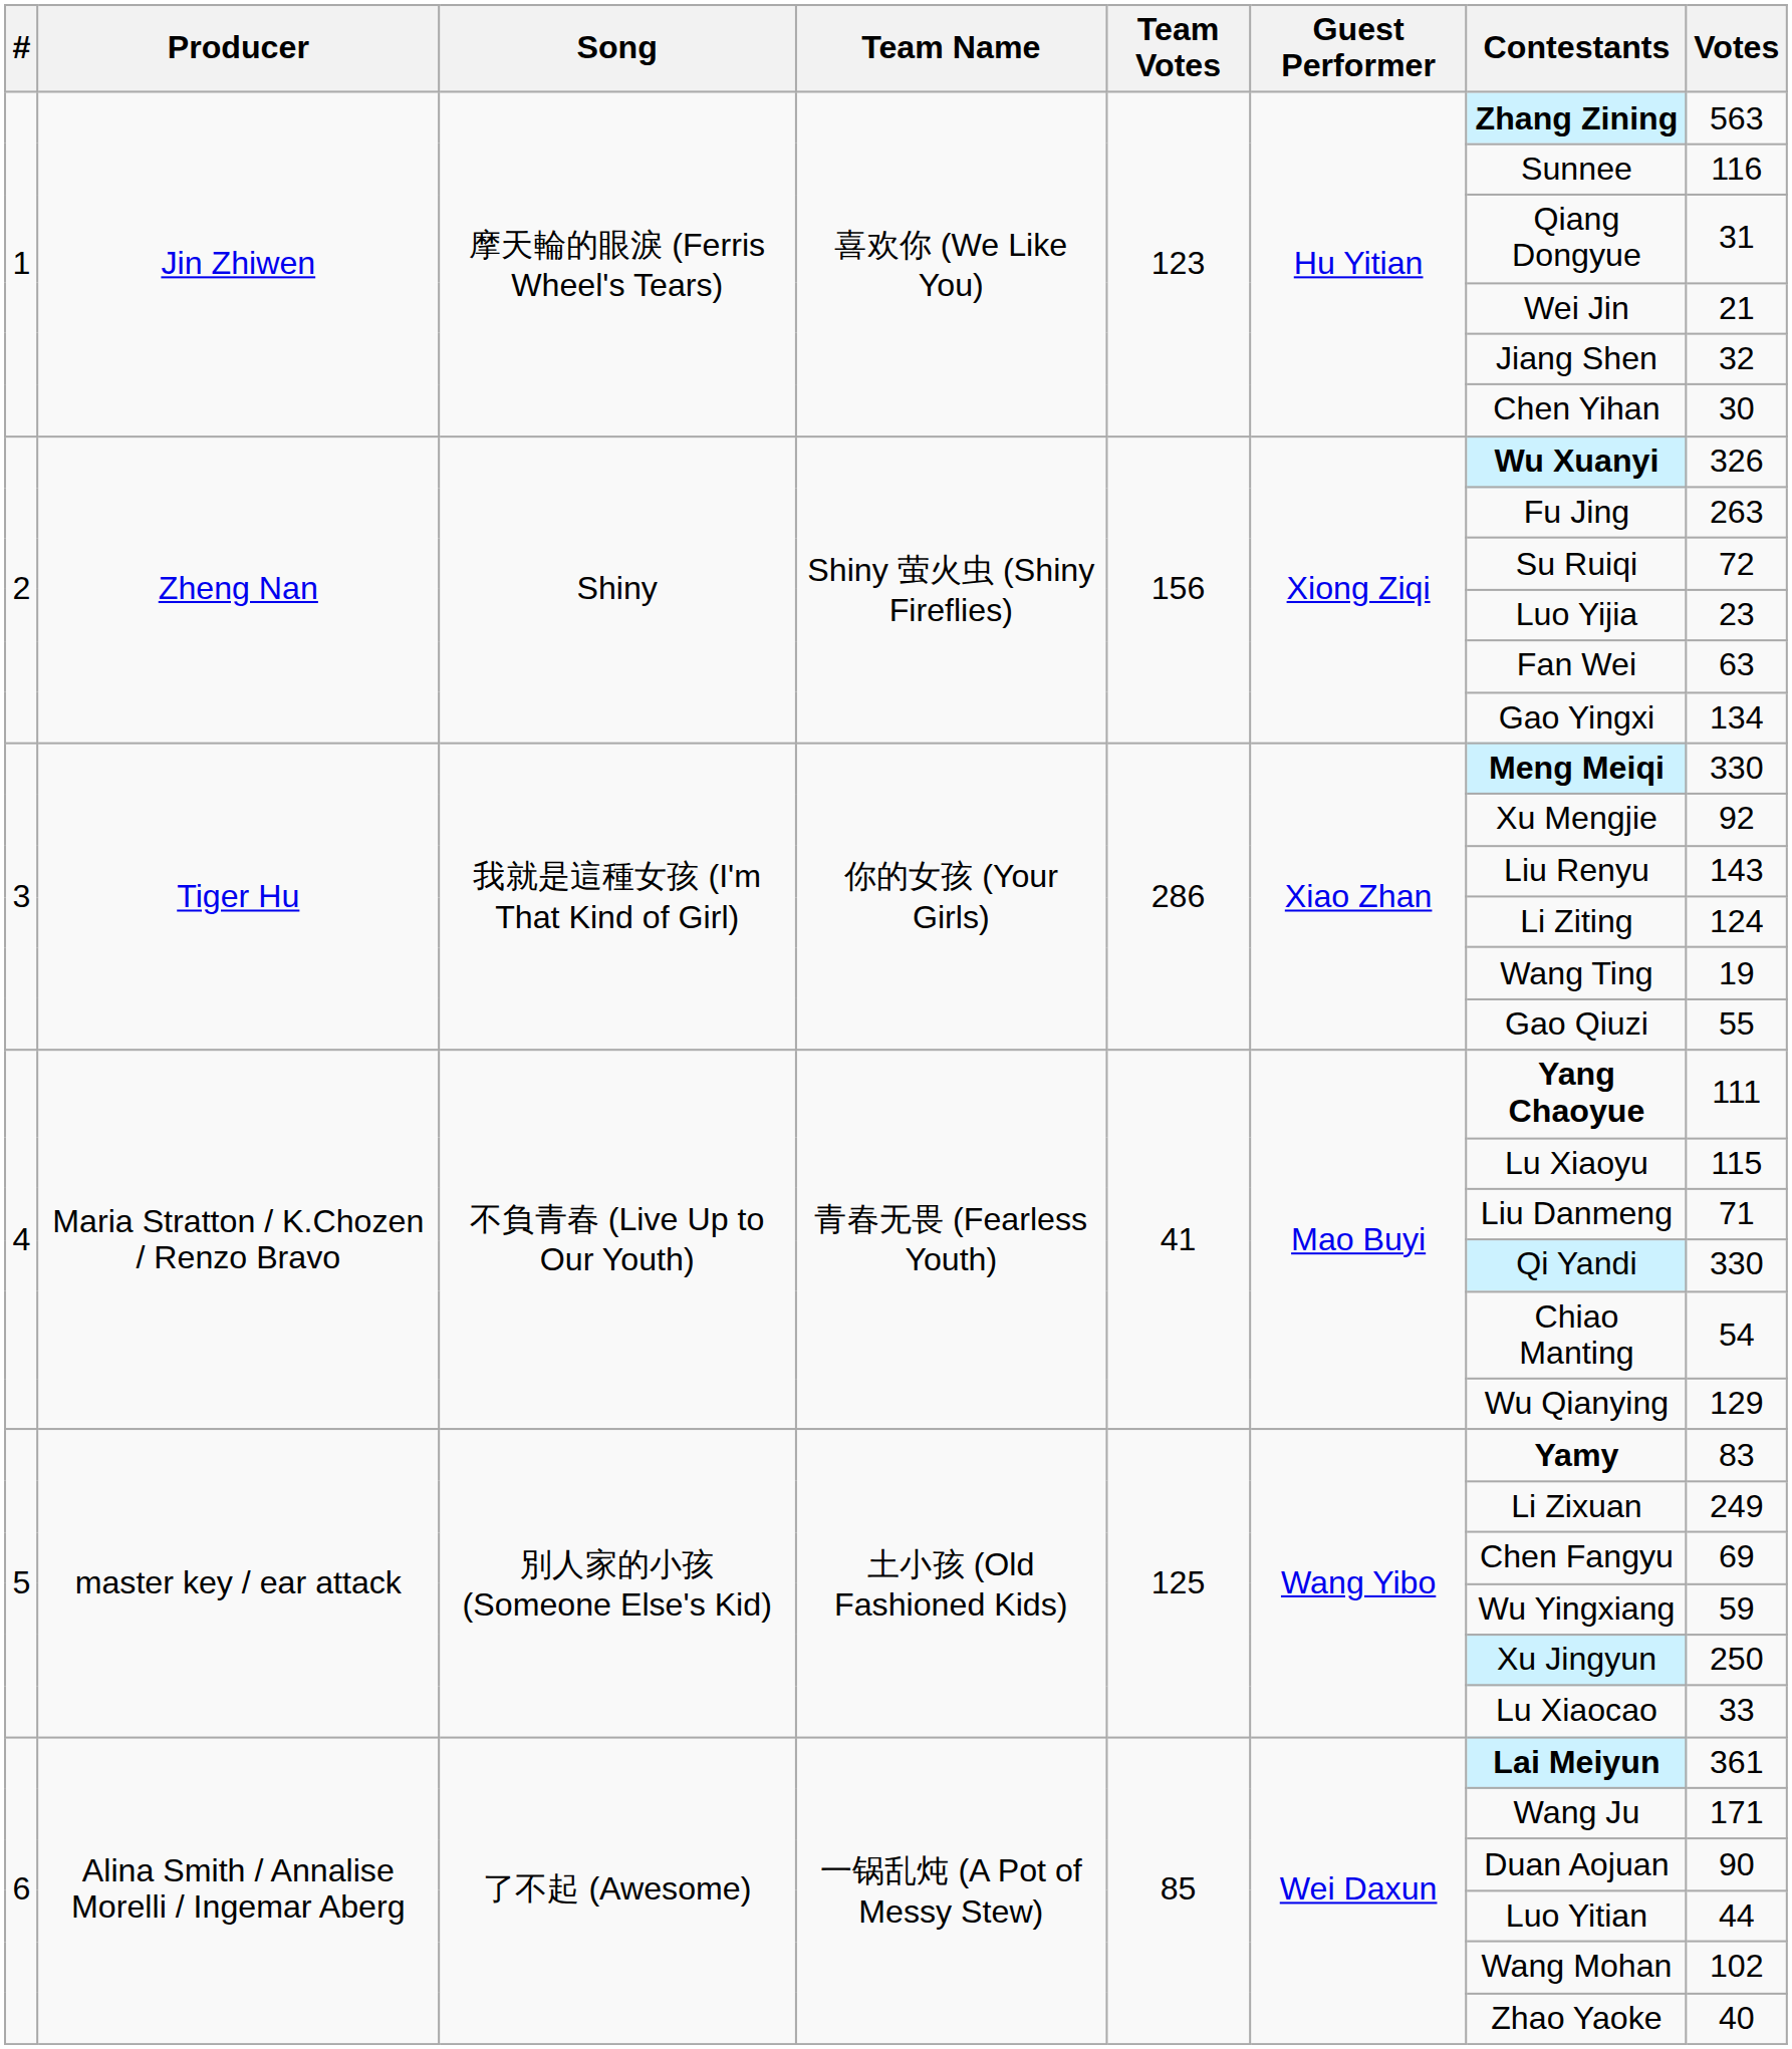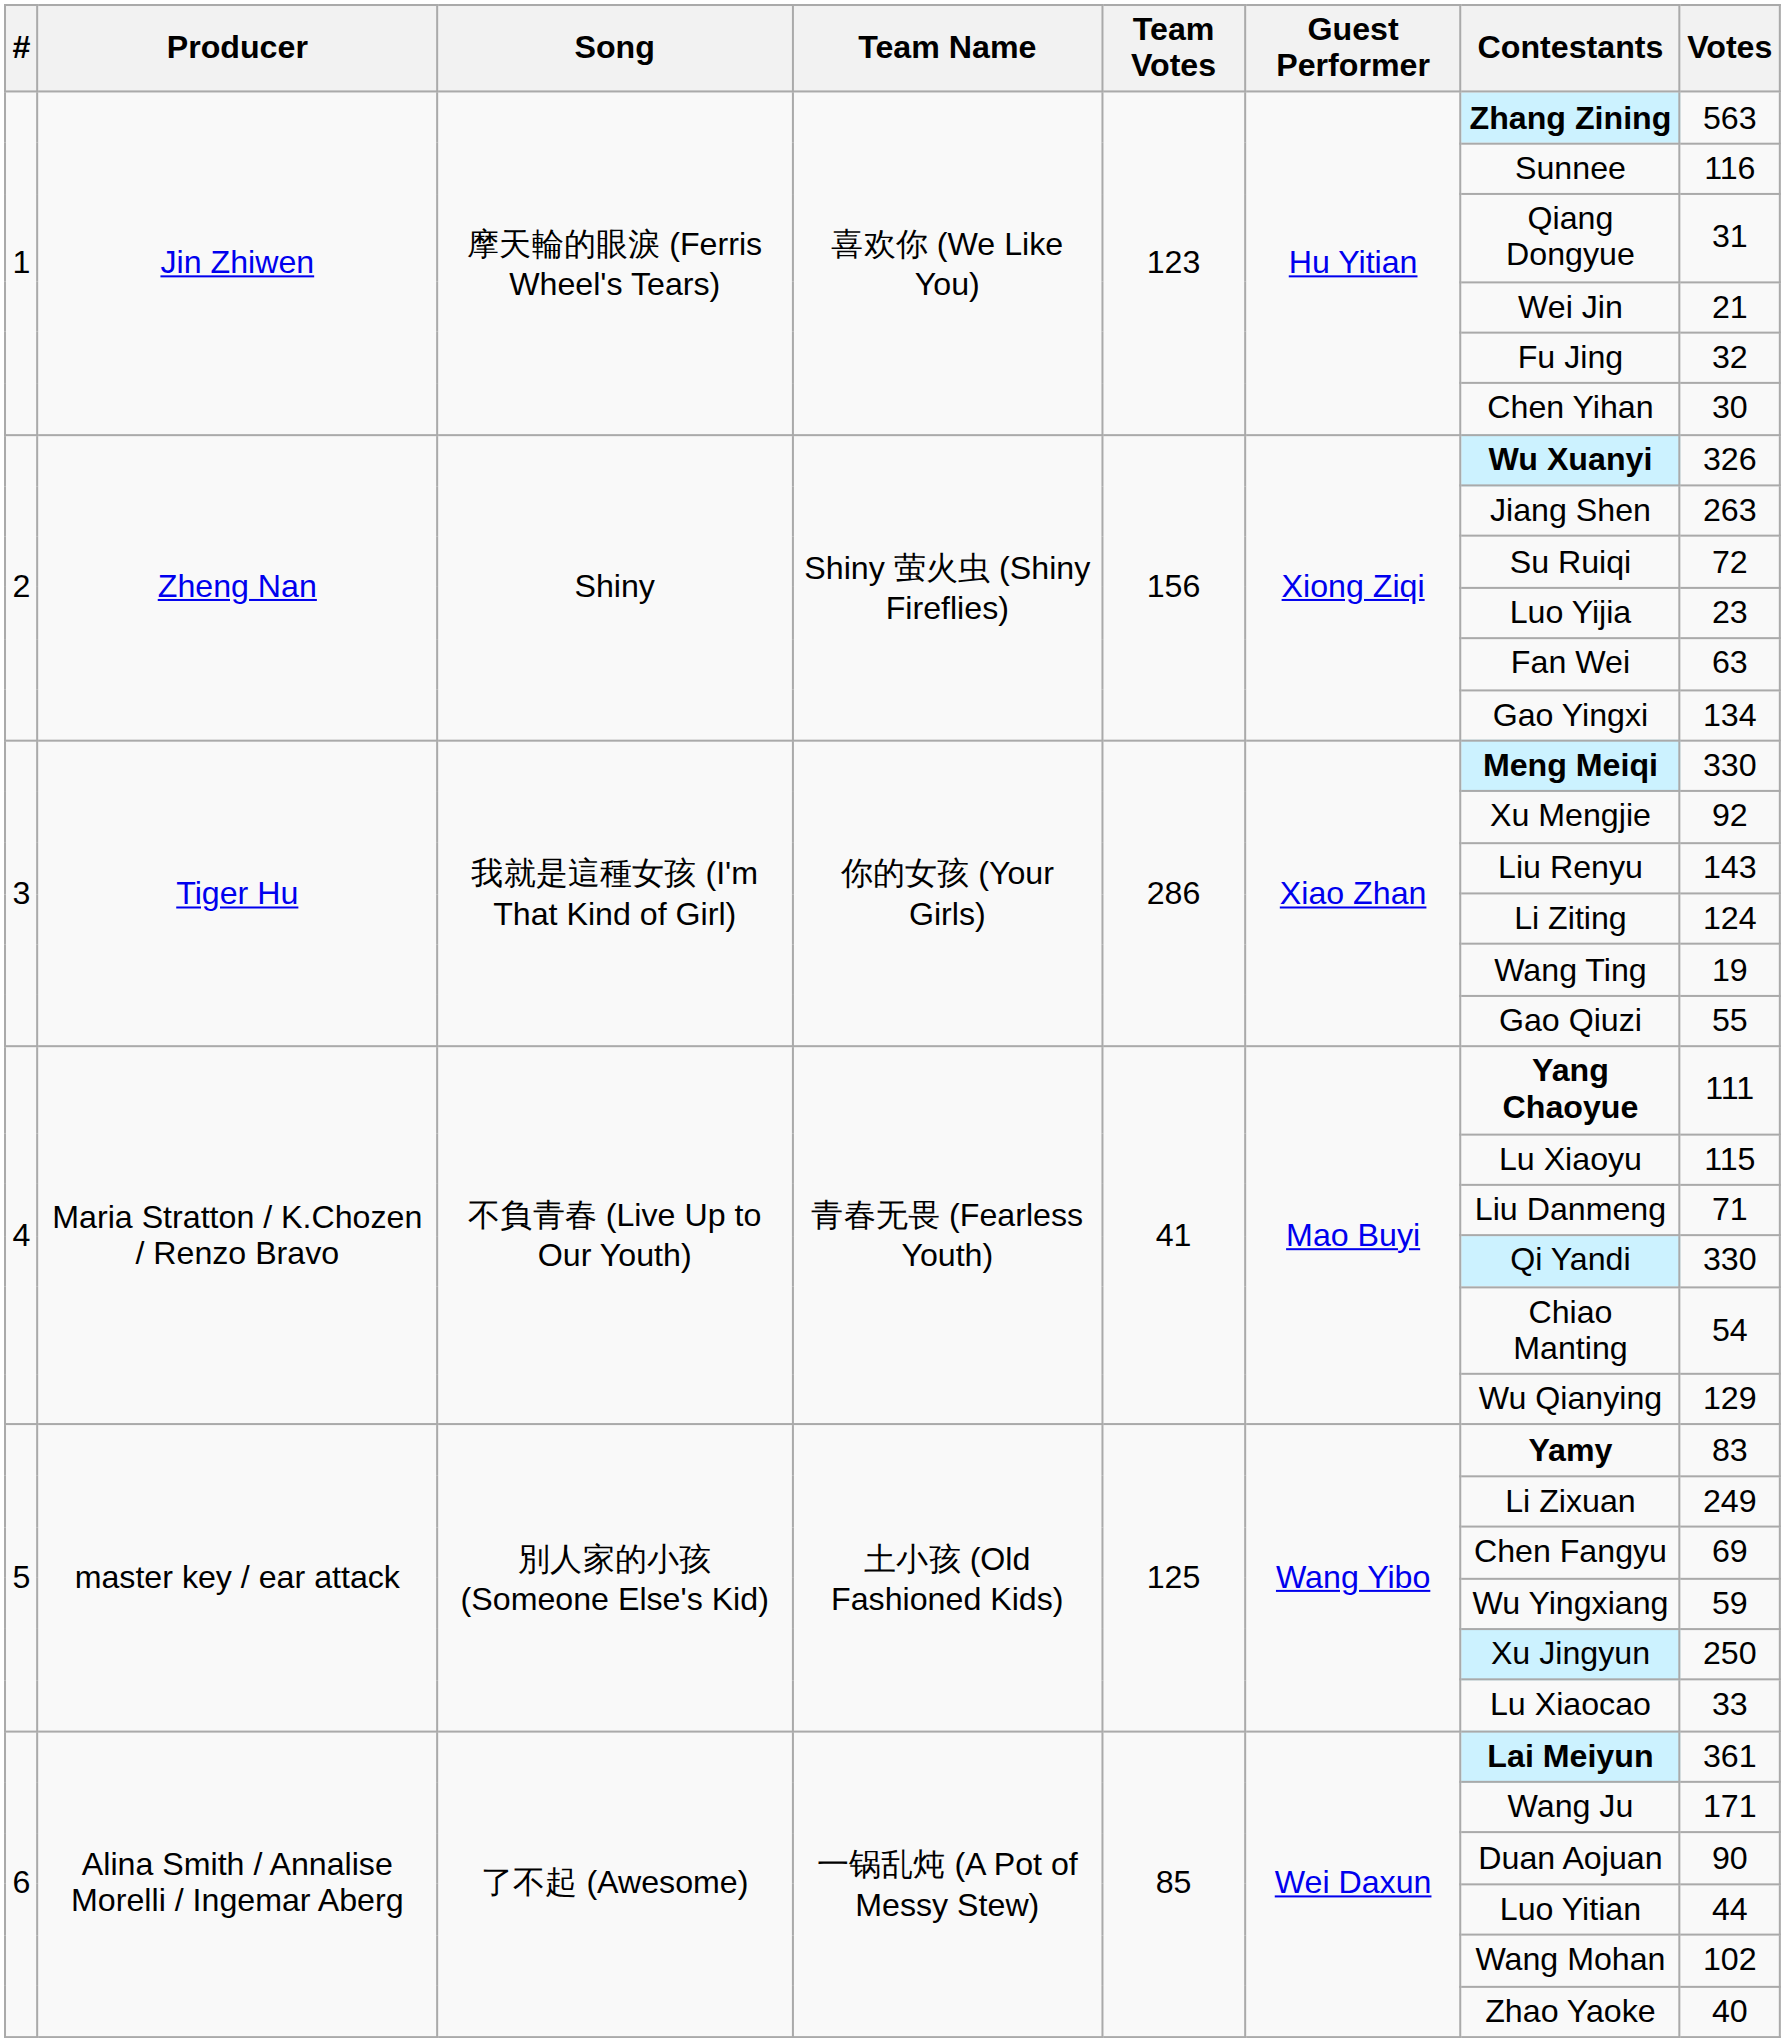row 6 | Contestants: Jiang Shen -> Fu Jing
row 9 | Contestants: Fu Jing -> Jiang Shen
